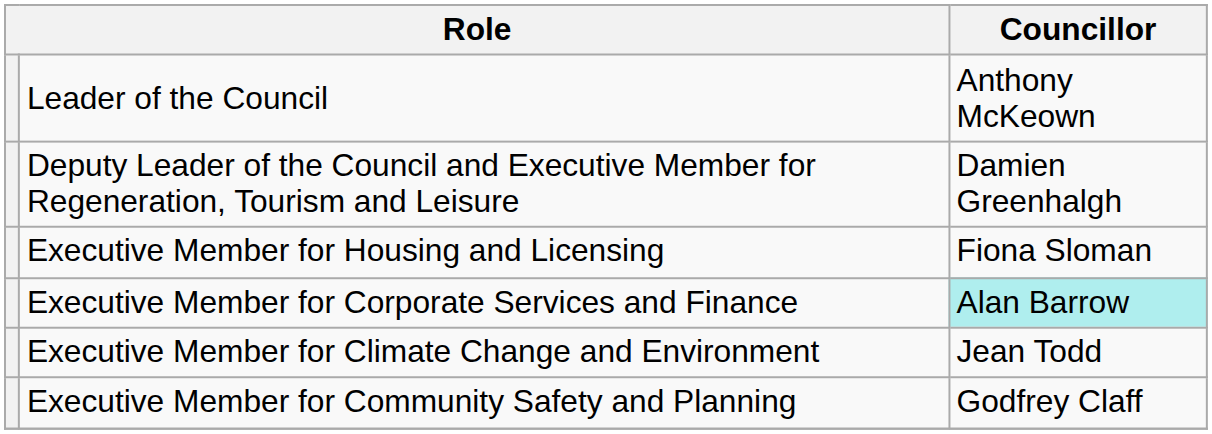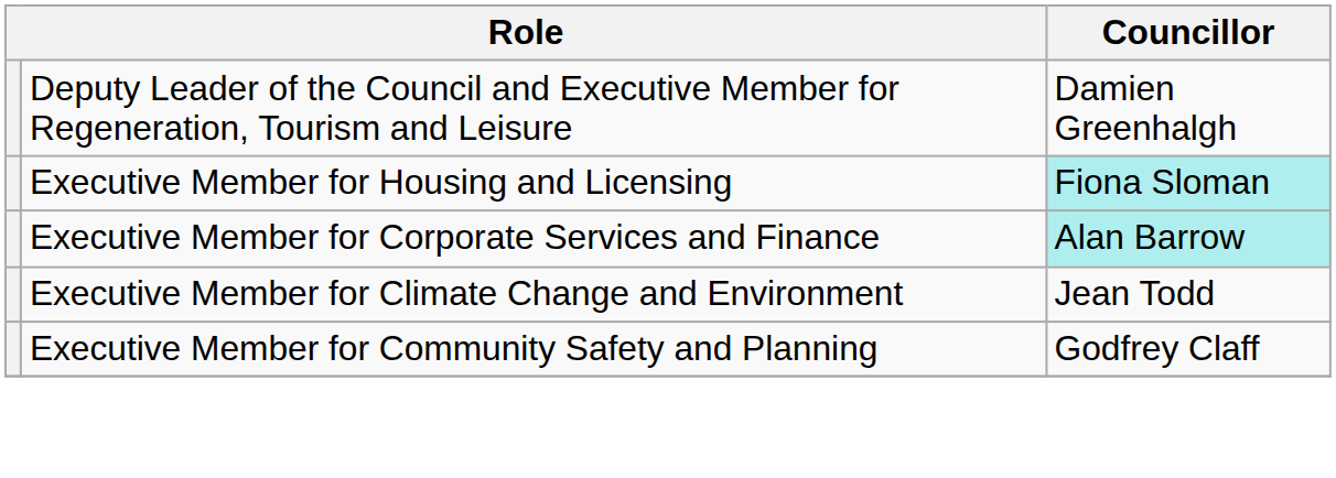- row: Leader of the Council | Anthony McKeown
Executive Member for Housing and Licensing | Councillor: no background -> paleturquoise background
